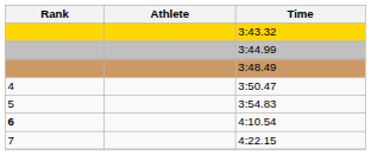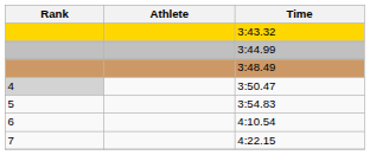3:50.47 | Rank: no background -> lightgrey background
4:10.54 | Rank: bold -> normal
